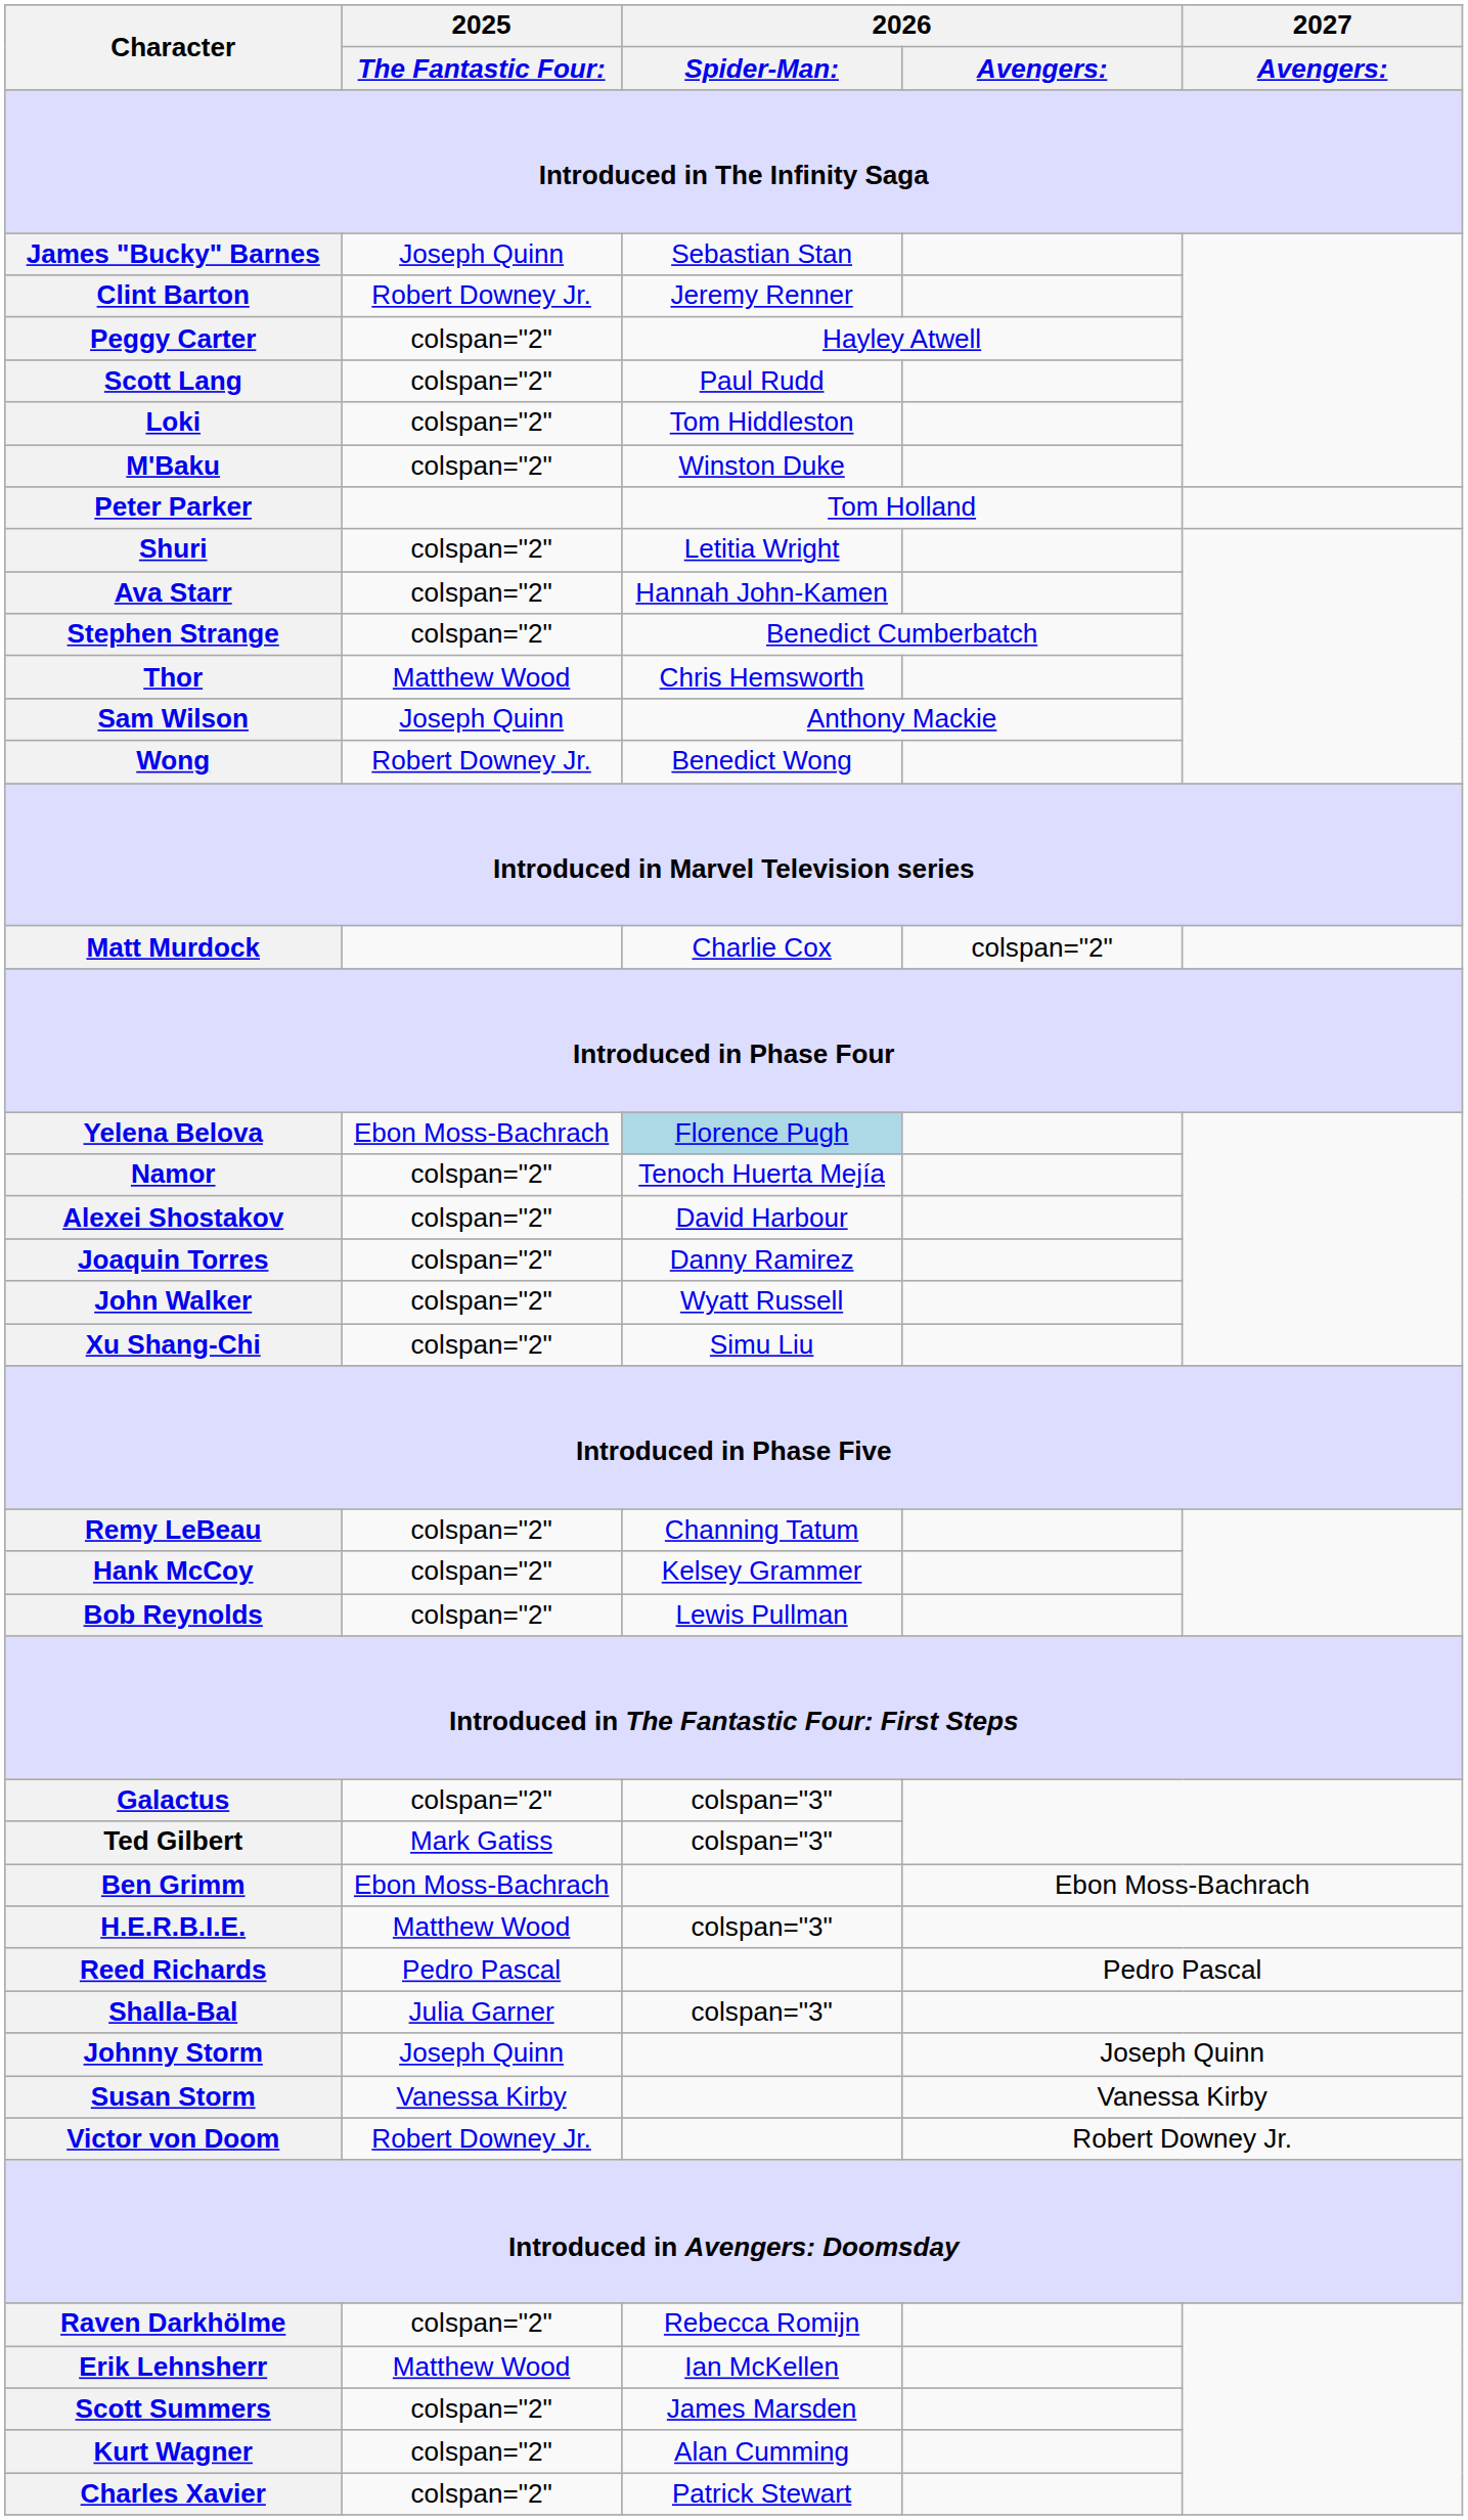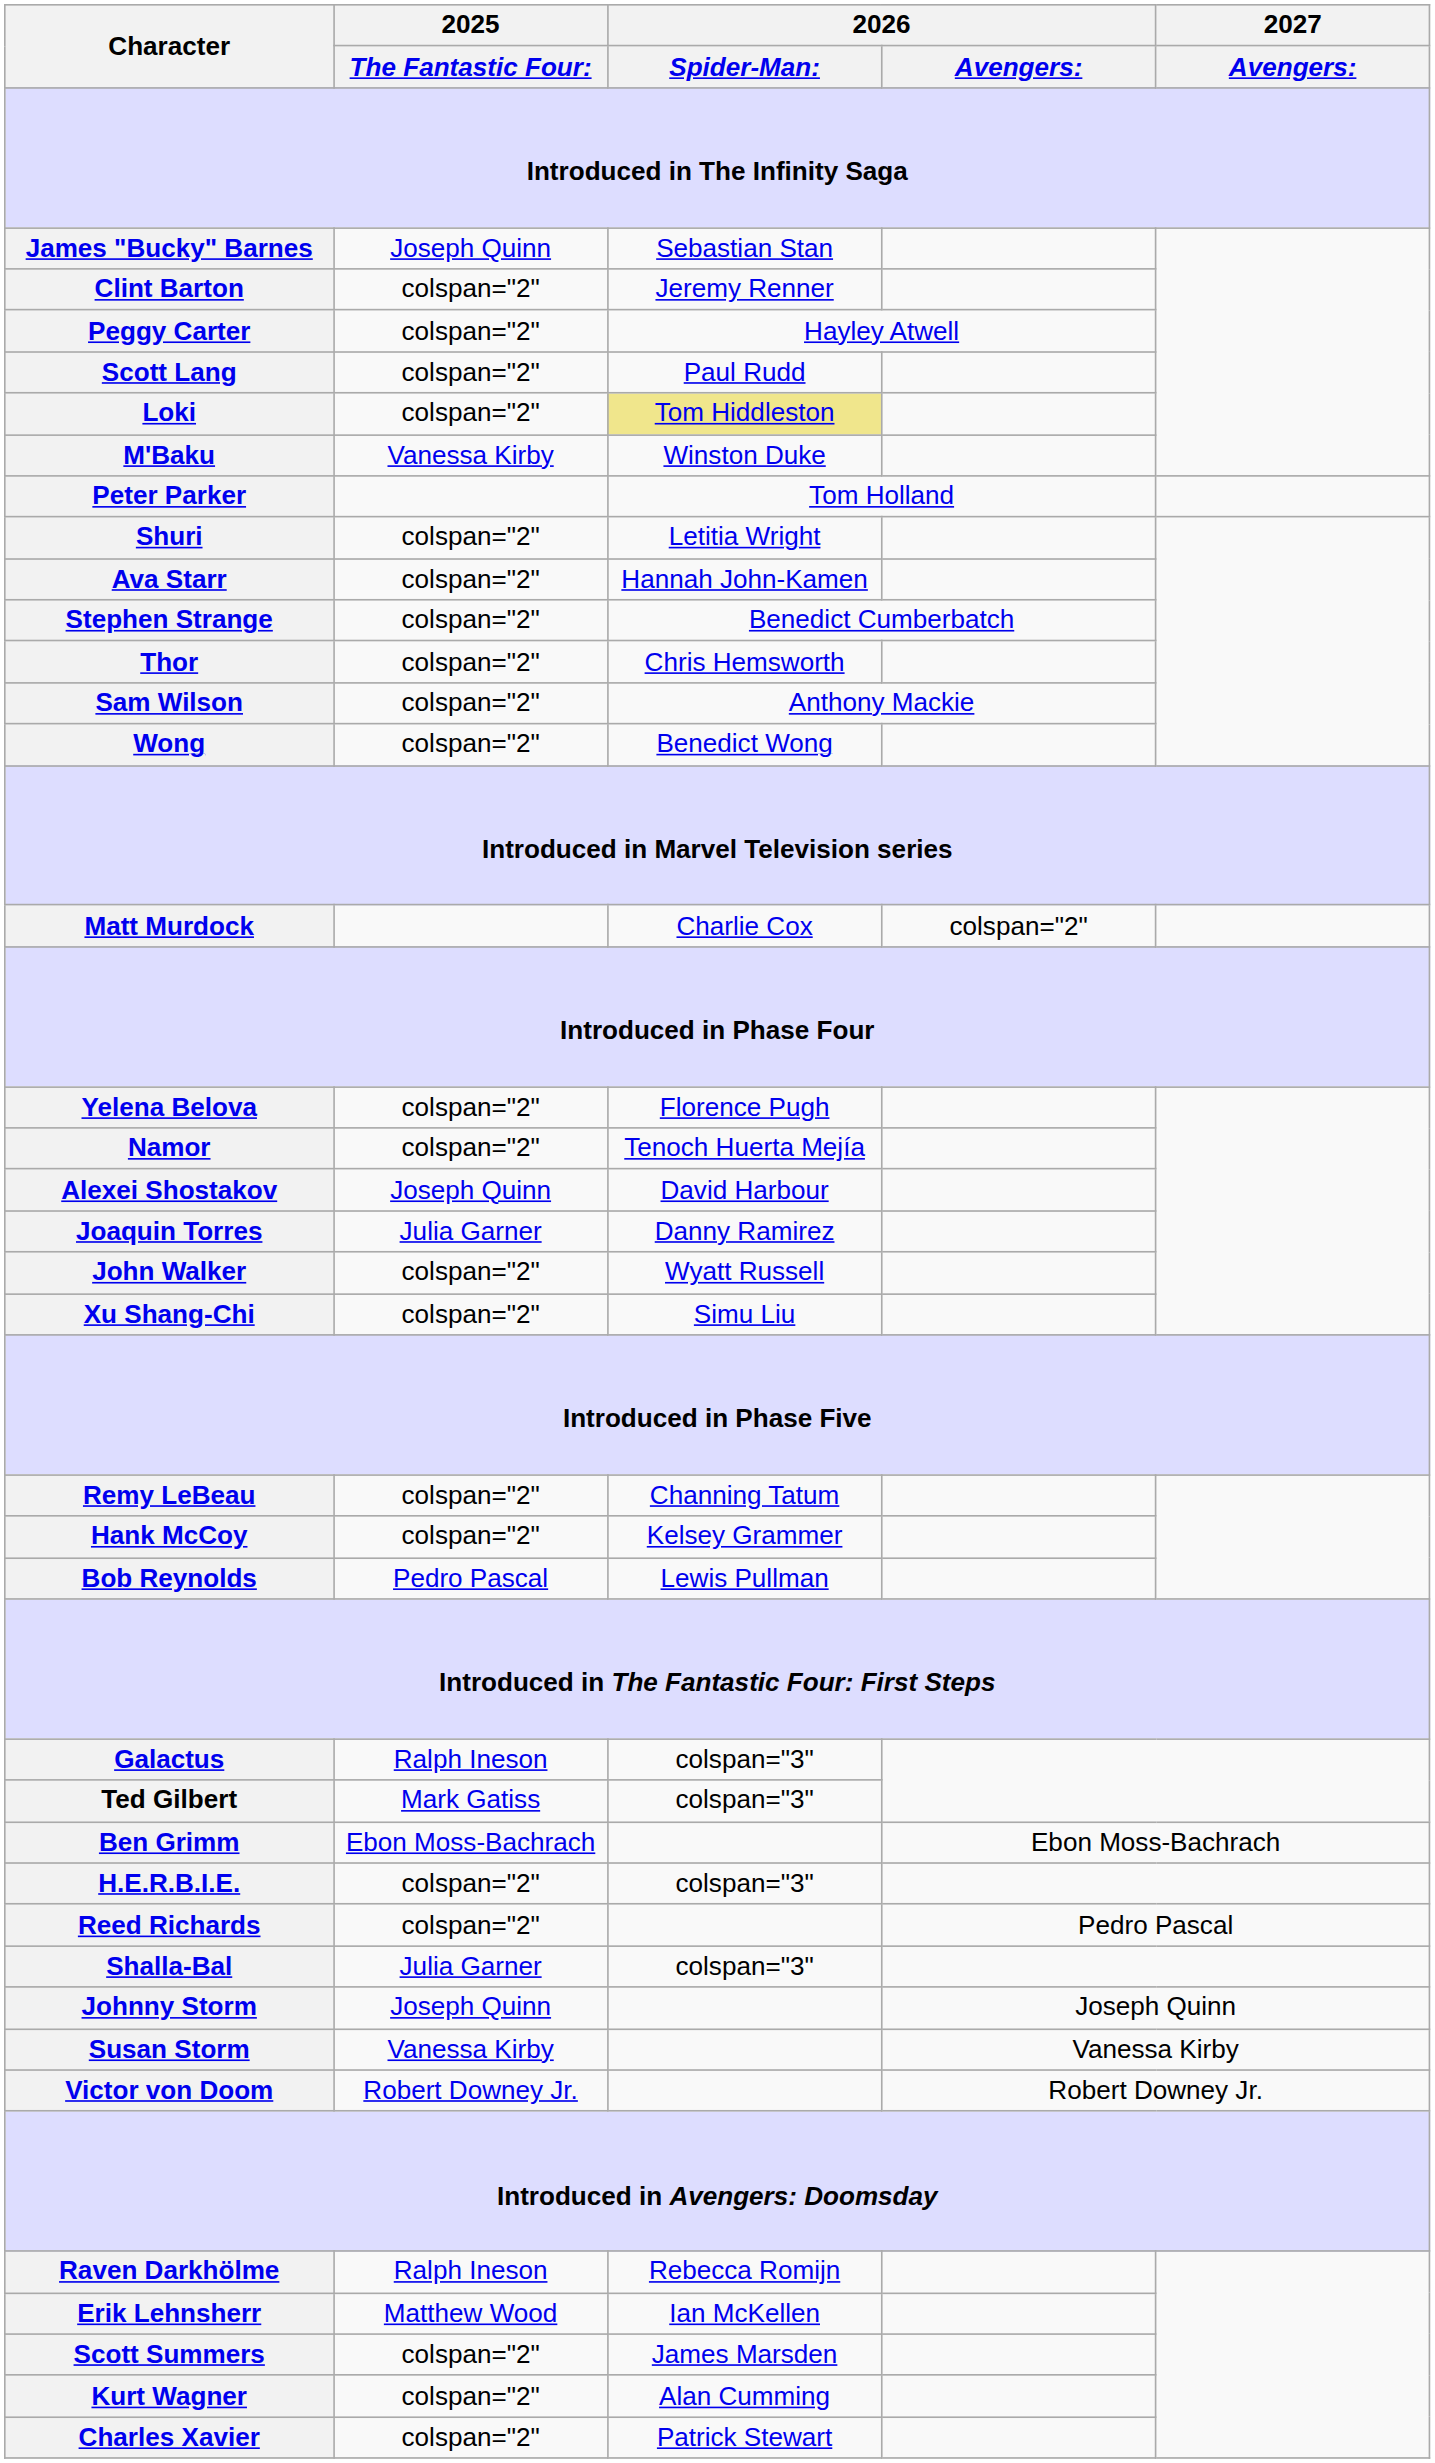Clint Barton | 2025 / The Fantastic Four:: Robert Downey Jr. -> colspan="2"
Loki | 2026 / Spider-Man:: no background -> khaki background
M'Baku | 2025 / The Fantastic Four:: colspan="2" -> Vanessa Kirby
Thor | 2025 / The Fantastic Four:: Matthew Wood -> colspan="2"
Sam Wilson | 2025 / The Fantastic Four:: Joseph Quinn -> colspan="2"
Wong | 2025 / The Fantastic Four:: Robert Downey Jr. -> colspan="2"
Yelena Belova | 2025 / The Fantastic Four:: Ebon Moss-Bachrach -> colspan="2"
Yelena Belova | 2026 / Spider-Man:: lightblue background -> no background
Alexei Shostakov | 2025 / The Fantastic Four:: colspan="2" -> Joseph Quinn
Joaquin Torres | 2025 / The Fantastic Four:: colspan="2" -> Julia Garner
Bob Reynolds | 2025 / The Fantastic Four:: colspan="2" -> Pedro Pascal
Galactus | 2025 / The Fantastic Four:: colspan="2" -> Ralph Ineson
H.E.R.B.I.E. | 2025 / The Fantastic Four:: Matthew Wood -> colspan="2"
Reed Richards | 2025 / The Fantastic Four:: Pedro Pascal -> colspan="2"
Raven Darkhölme | 2025 / The Fantastic Four:: colspan="2" -> Ralph Ineson
